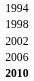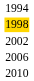1998 | column 1: no background -> gold background
2010 | column 1: bold -> normal
